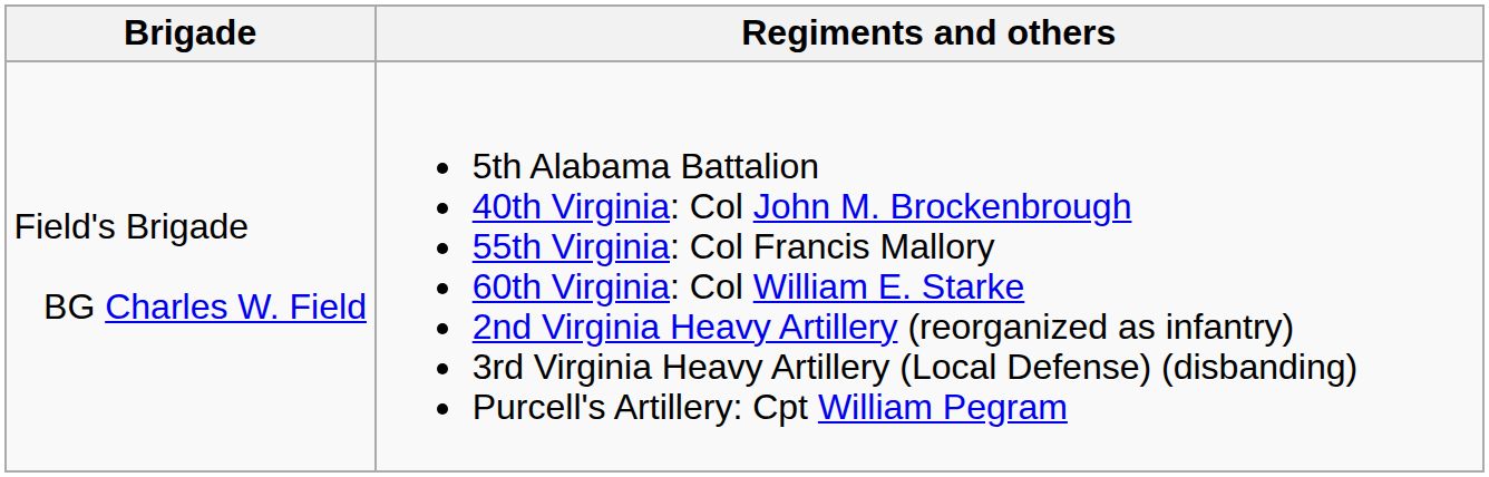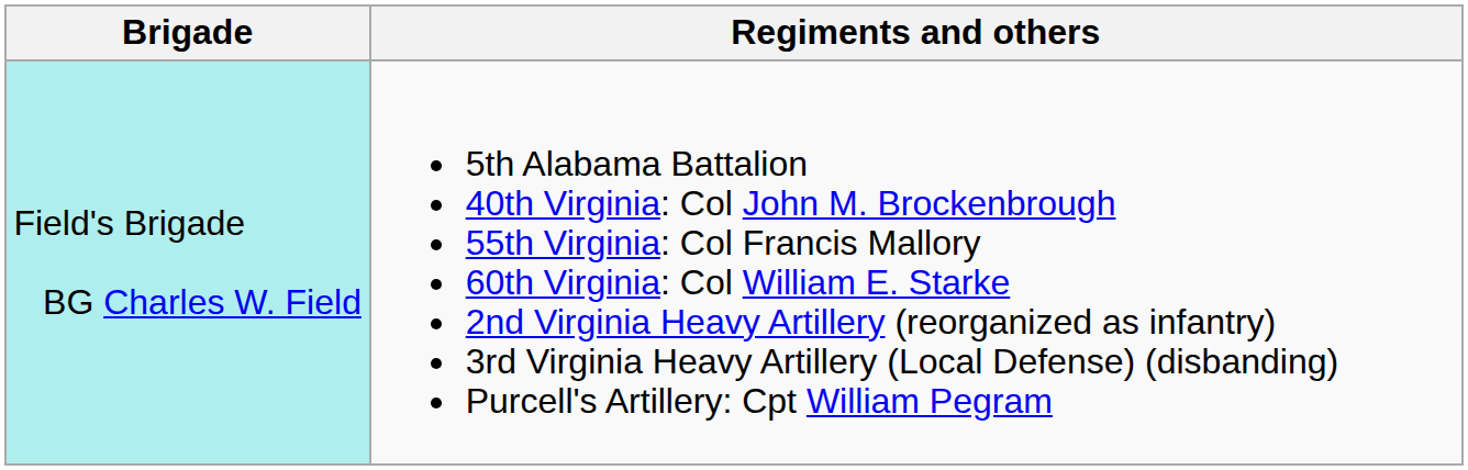Field's Brigade BG Charles W. Field | Brigade: no background -> paleturquoise background
